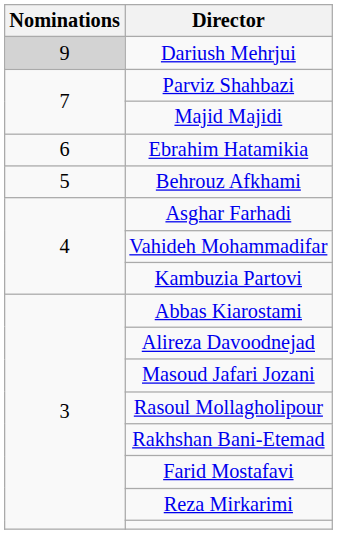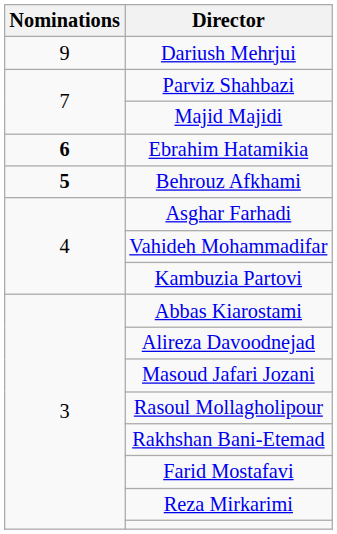Dariush Mehrjui | Nominations: lightgrey background -> no background
Ebrahim Hatamikia | Nominations: normal -> bold
Behrouz Afkhami | Nominations: normal -> bold
